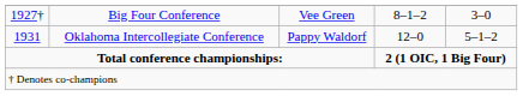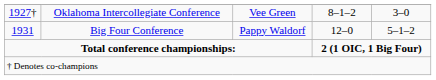1927† | column 2: Big Four Conference -> Oklahoma Intercollegiate Conference
1931 | column 2: Oklahoma Intercollegiate Conference -> Big Four Conference
